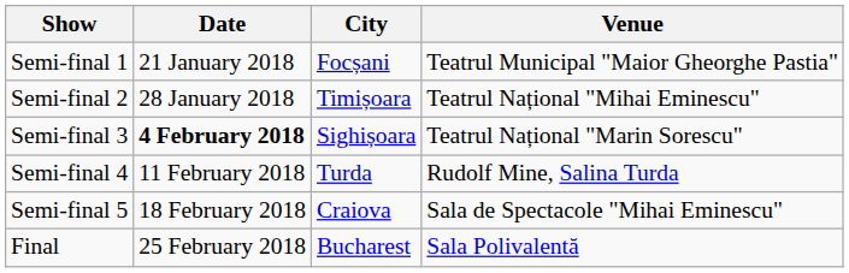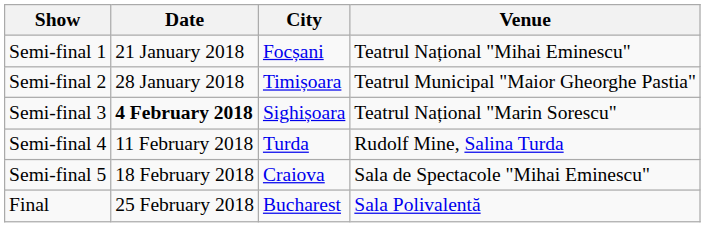Semi-final 1 | Venue: Teatrul Municipal "Maior Gheorghe Pastia" -> Teatrul Național "Mihai Eminescu"
Semi-final 2 | Venue: Teatrul Național "Mihai Eminescu" -> Teatrul Municipal "Maior Gheorghe Pastia"
